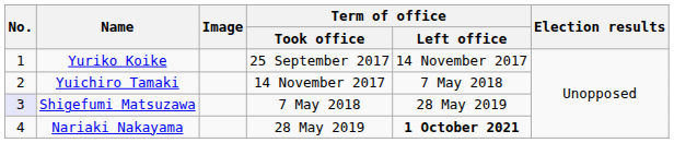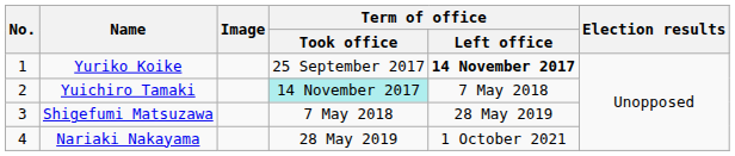Yuriko Koike | Term of office / Left office: normal -> bold
Yuichiro Tamaki | Term of office / Took office: no background -> paleturquoise background
Shigefumi Matsuzawa | No.: lavender background -> no background
Nariaki Nakayama | Term of office / Left office: bold -> normal
